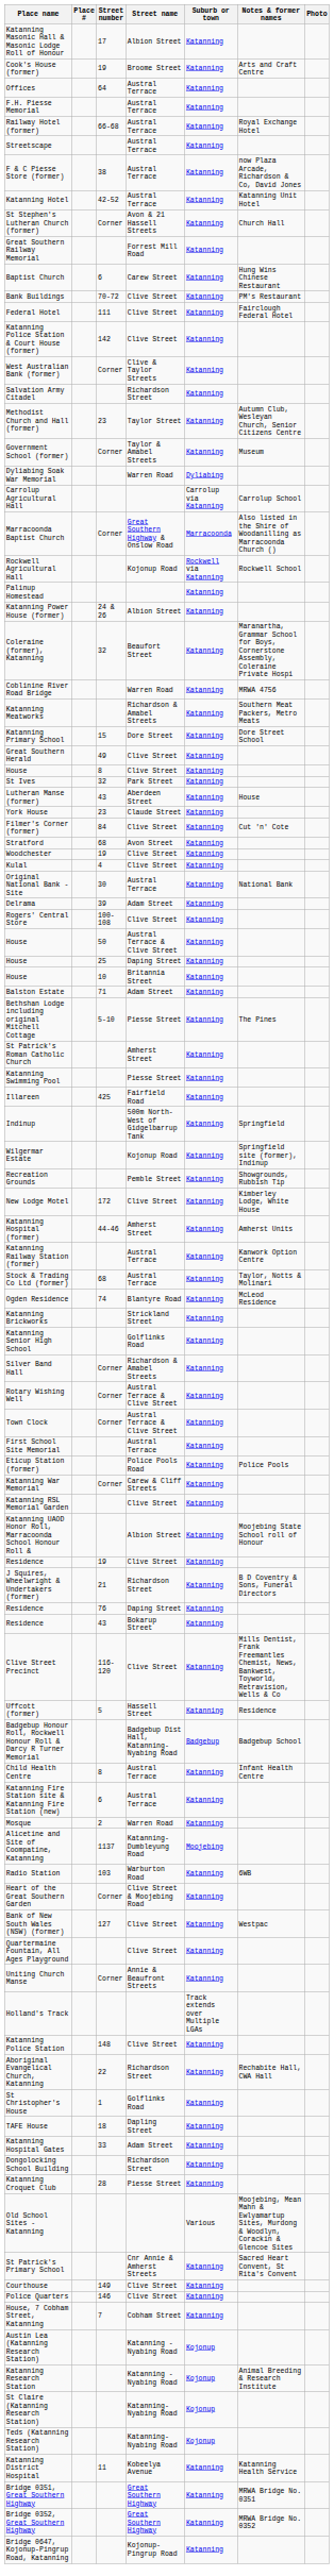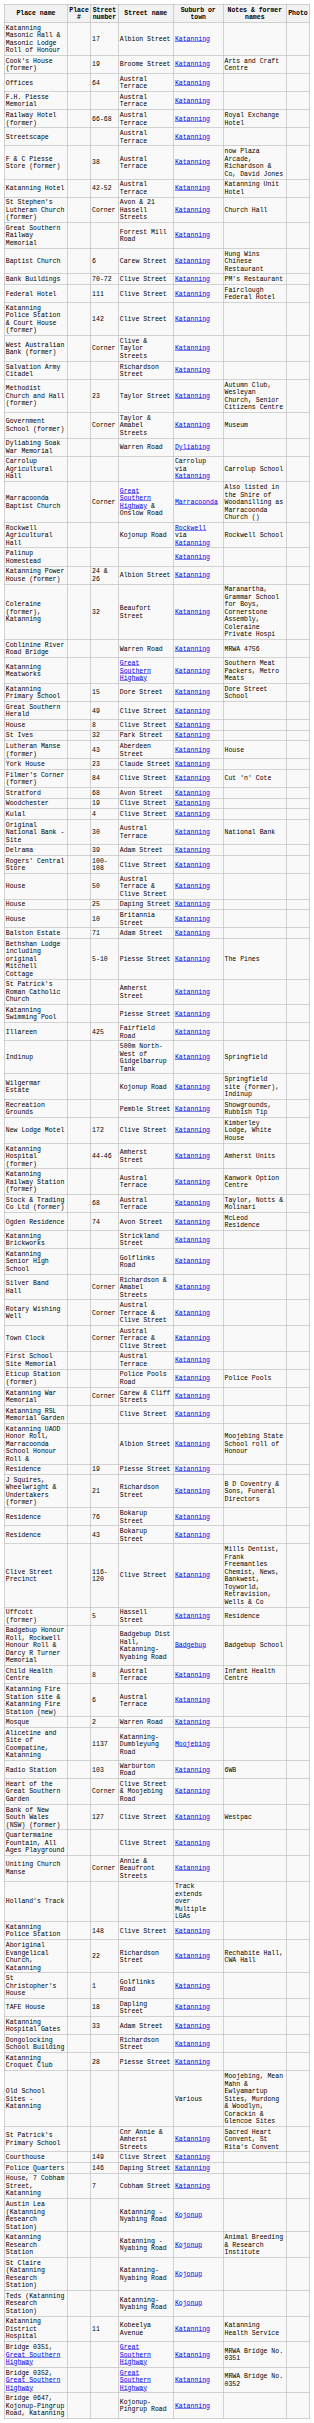Katanning Meatworks | Street name: Richardson & Amabel Streets -> Great Southern Highway
Ogden Residence | Street name: Blantyre Road -> Avon Street
Residence / 19 | Street name: Clive Street -> Piesse Street
Residence / 76 | Street name: Daping Street -> Bokarup Street
Police Quarters | Street name: Clive Street -> Daping Street
